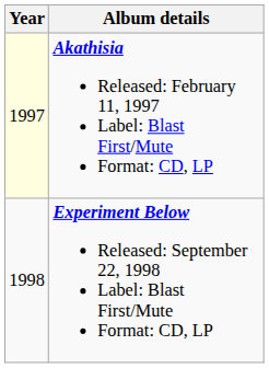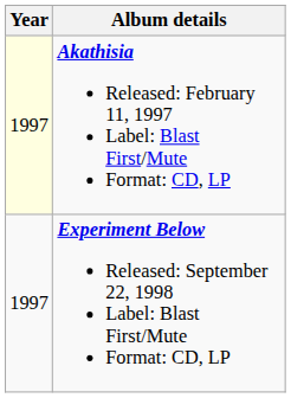row 3 | Year: 1998 -> 1997
